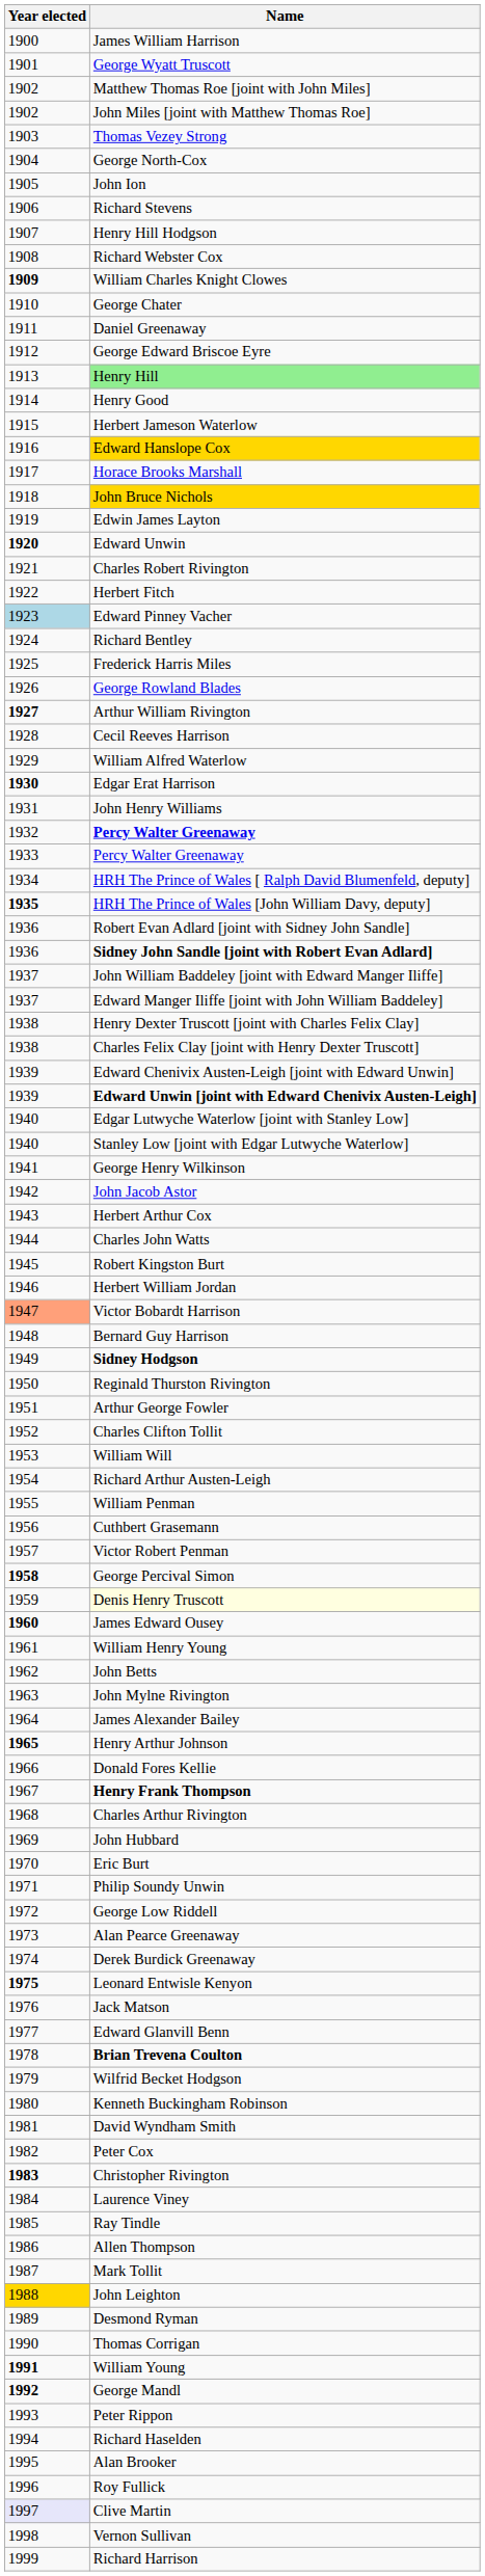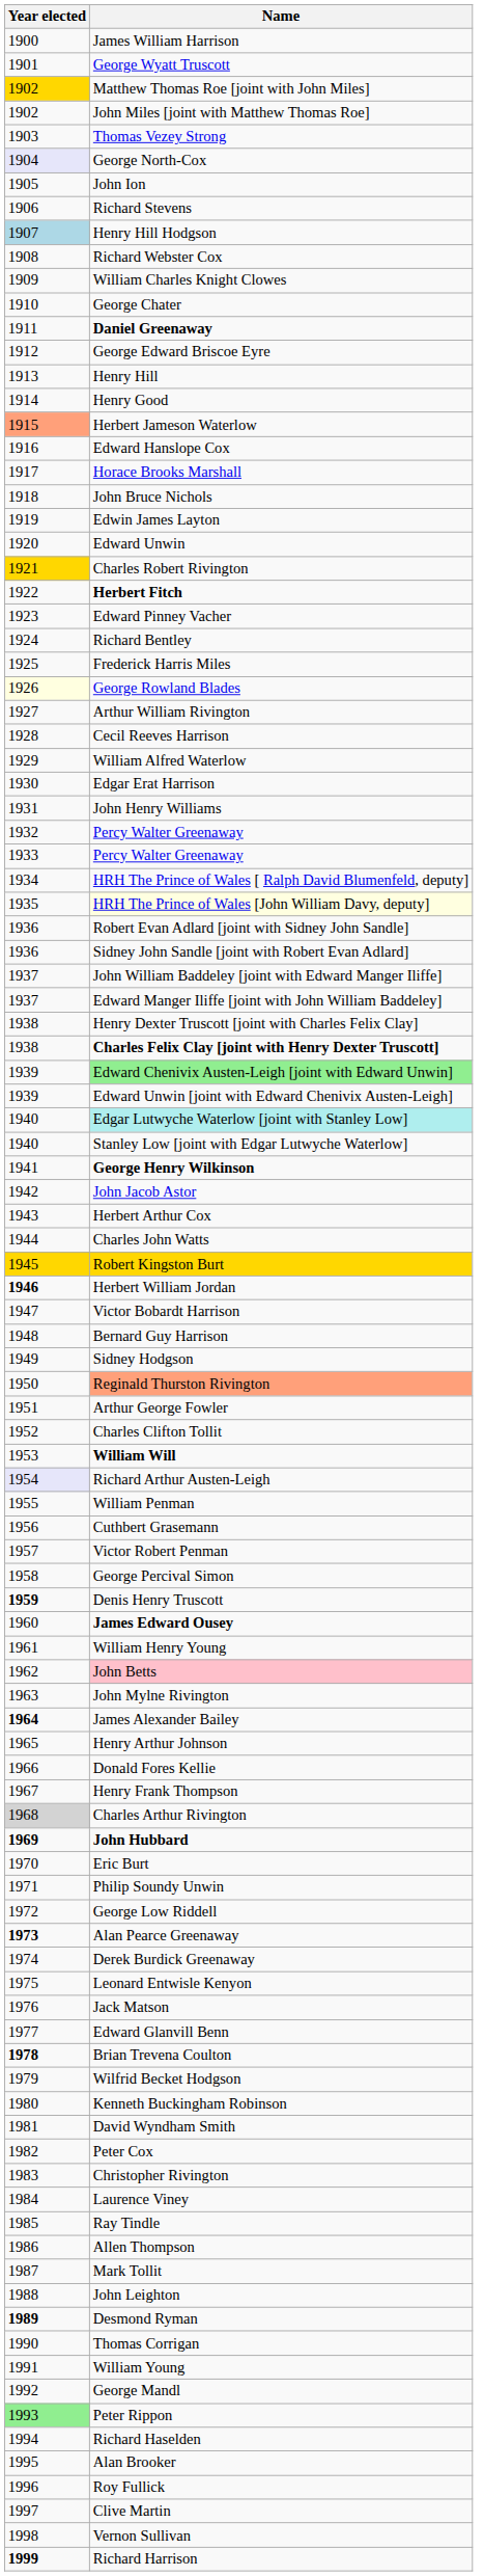row 4 | Year elected: no background -> gold background
row 7 | Year elected: no background -> lavender background
row 10 | Year elected: no background -> lightblue background
row 12 | Year elected: bold -> normal
row 14 | Name: normal -> bold
row 16 | Name: lightgreen background -> no background
row 18 | Year elected: no background -> lightsalmon background
row 19 | Name: gold background -> no background
row 21 | Name: gold background -> no background
row 23 | Year elected: bold -> normal
row 24 | Year elected: no background -> gold background
row 25 | Name: normal -> bold
row 26 | Year elected: lightblue background -> no background
row 29 | Year elected: no background -> lightyellow background
row 30 | Year elected: bold -> normal
row 33 | Year elected: bold -> normal
row 35 | Name: bold -> normal
row 38 | Year elected: bold -> normal
row 38 | Name: no background -> lightyellow background
row 40 | Name: bold -> normal
row 44 | Name: normal -> bold
row 45 | Name: no background -> lightgreen background
row 46 | Name: bold -> normal
row 47 | Name: no background -> paleturquoise background
row 49 | Name: normal -> bold
row 53 | Year elected: no background -> gold background
row 53 | Name: no background -> gold background
row 54 | Year elected: normal -> bold
row 55 | Year elected: lightsalmon background -> no background
row 57 | Name: bold -> normal
row 58 | Name: no background -> lightsalmon background
row 61 | Name: normal -> bold
row 62 | Year elected: no background -> lavender background
row 66 | Year elected: bold -> normal
row 67 | Year elected: normal -> bold
row 67 | Name: lightyellow background -> no background
row 68 | Year elected: bold -> normal
row 68 | Name: normal -> bold
row 70 | Name: no background -> pink background
row 72 | Year elected: normal -> bold
row 73 | Year elected: bold -> normal
row 75 | Name: bold -> normal
row 76 | Year elected: no background -> lightgrey background
row 77 | Year elected: normal -> bold
row 77 | Name: normal -> bold
row 81 | Year elected: normal -> bold
row 83 | Year elected: bold -> normal
row 86 | Year elected: normal -> bold
row 86 | Name: bold -> normal
row 91 | Year elected: bold -> normal
row 96 | Year elected: gold background -> no background
row 97 | Year elected: normal -> bold
row 99 | Year elected: bold -> normal
row 100 | Year elected: bold -> normal
row 101 | Year elected: no background -> lightgreen background
row 105 | Year elected: lavender background -> no background
row 107 | Year elected: normal -> bold
